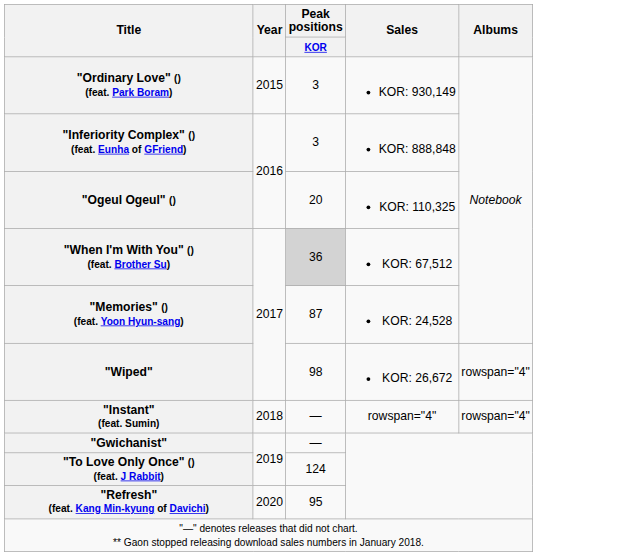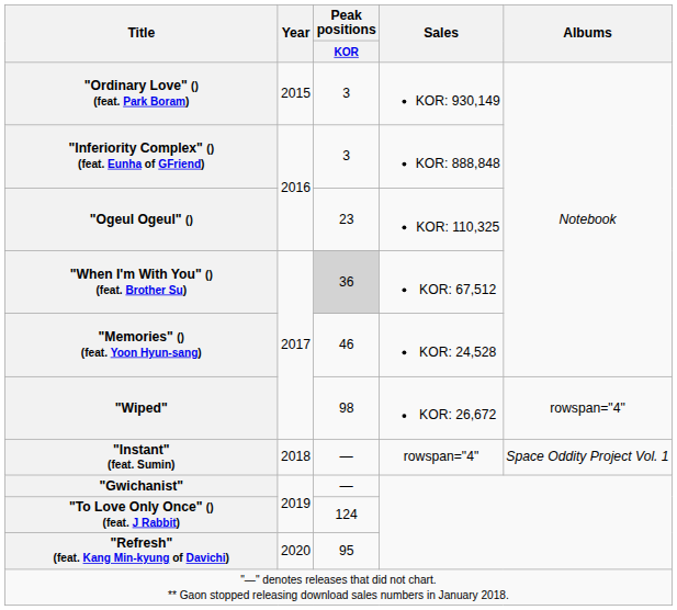"Ogeul Ogeul" () | Peak positions / KOR: 20 -> 23
"Memories" () (feat. Yoon Hyun-sang) | Peak positions / KOR: 87 -> 46
"Instant" (feat. Sumin) | Albums: rowspan="4" -> Space Oddity Project Vol. 1
